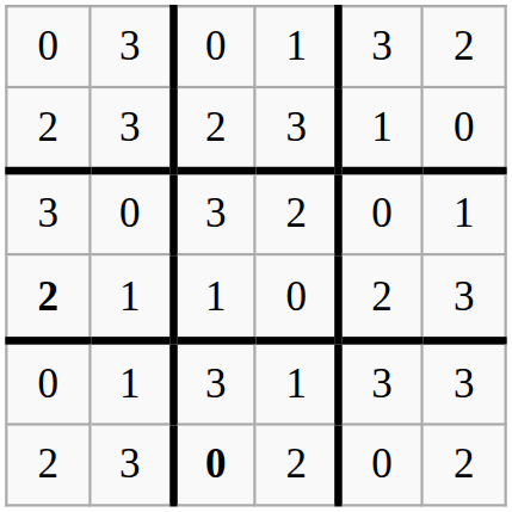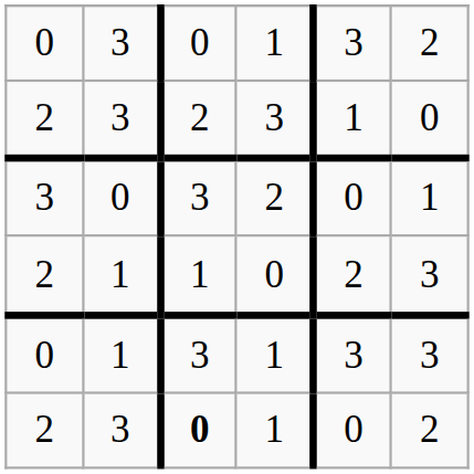row 4 | column 1: bold -> normal
row 6 | column 4: 2 -> 1
